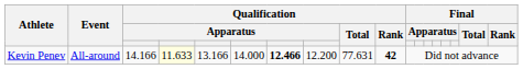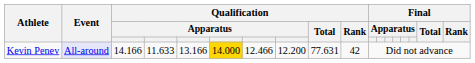row 4 | Event: no background -> lavender background
row 4 | column 4: lightyellow background -> no background
row 4 | column 6: no background -> gold background
row 4 | column 7: bold -> normal
row 4 | Qualification / Rank: bold -> normal
